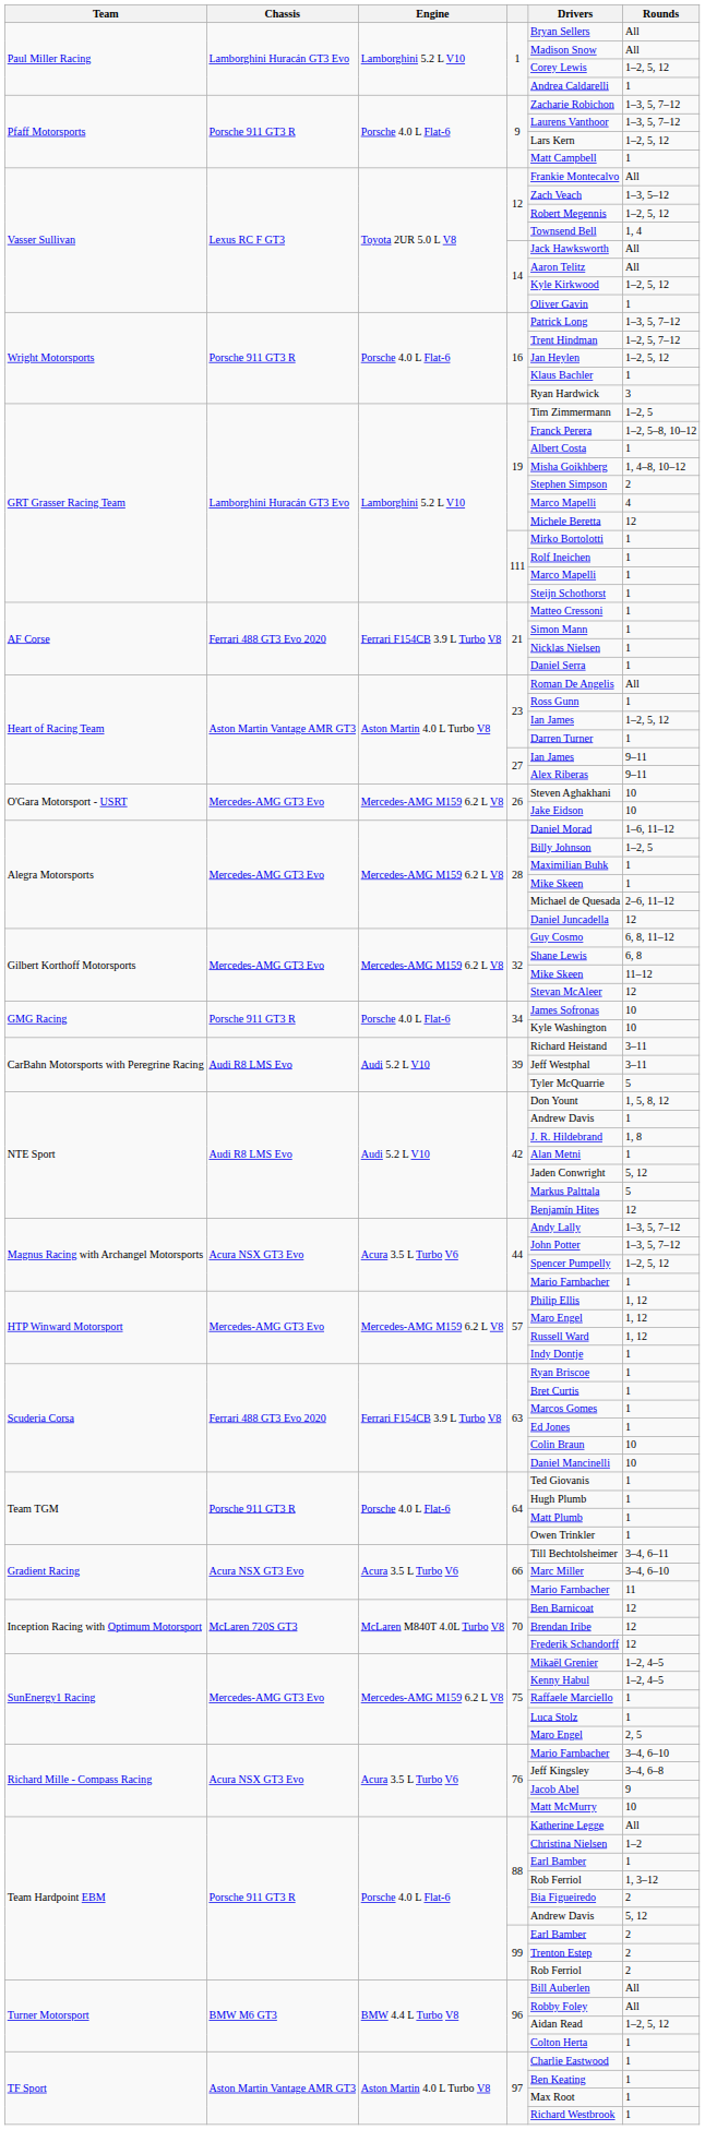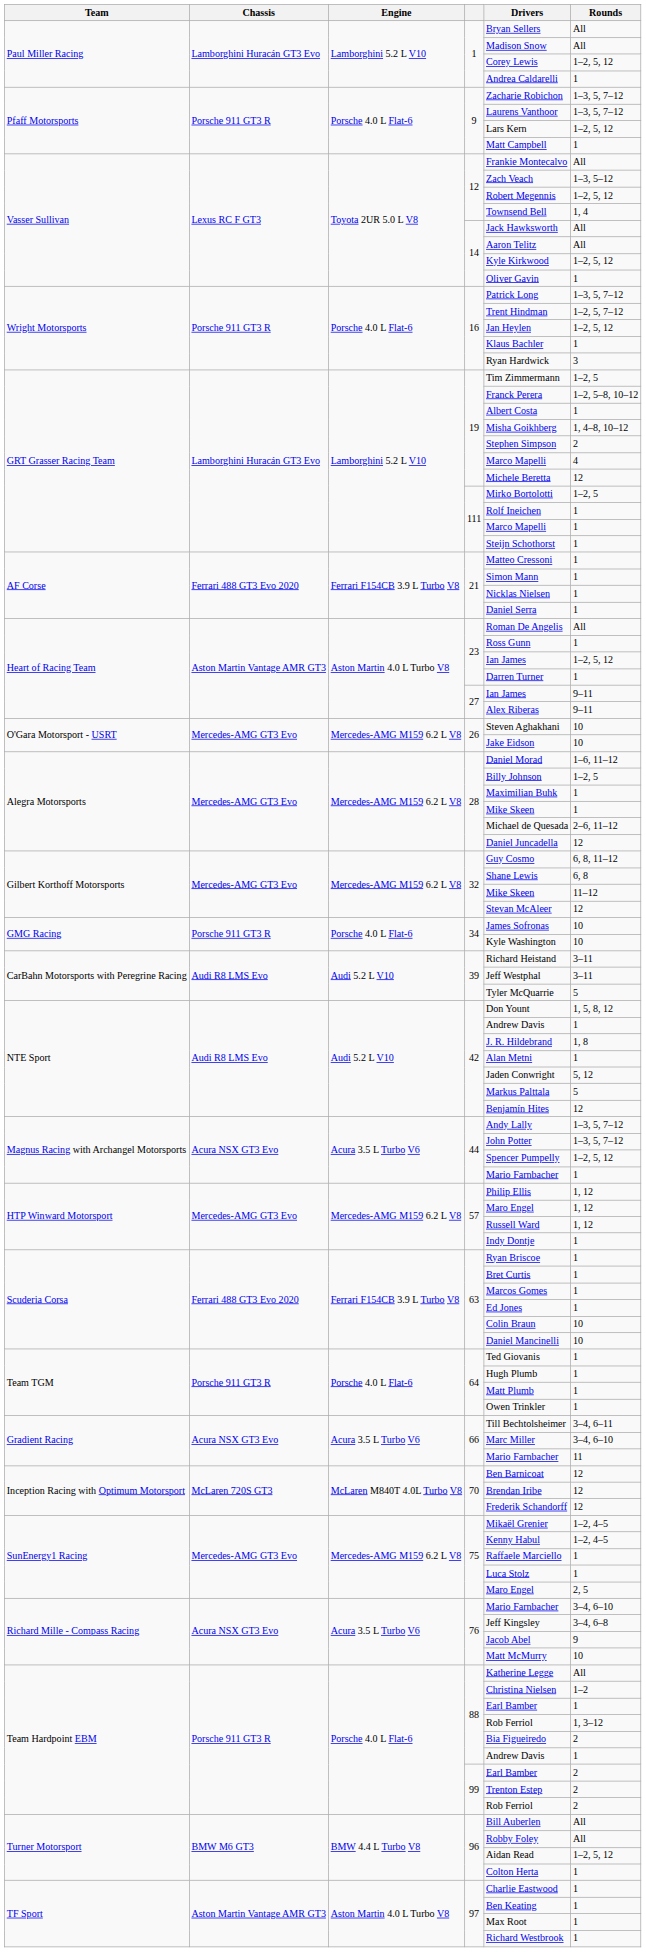row 30 | Rounds: 1 -> 1–2, 5
row 106 | Rounds: 5, 12 -> 1
